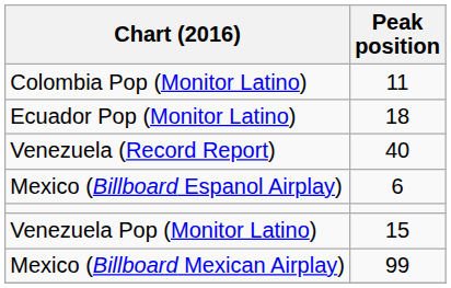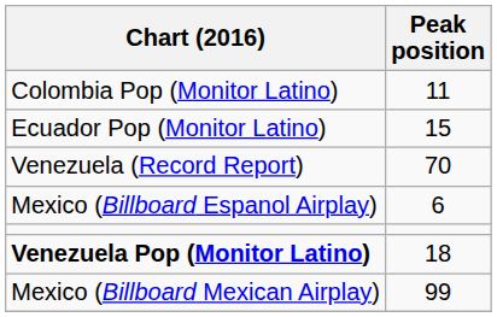row 3 | Peak position: 18 -> 15
row 4 | Peak position: 40 -> 70
row 7 | Chart (2016): normal -> bold
row 7 | Peak position: 15 -> 18
